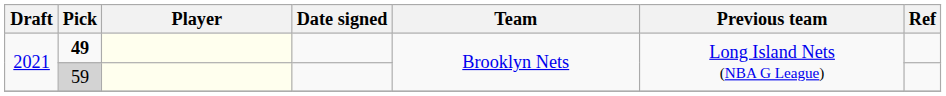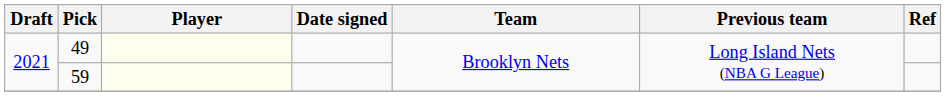49 | Pick: bold -> normal
59 | Pick: lightgrey background -> no background
